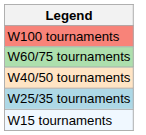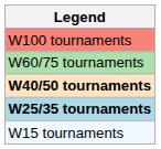row 4 | column 1: normal -> bold
row 5 | column 1: normal -> bold
